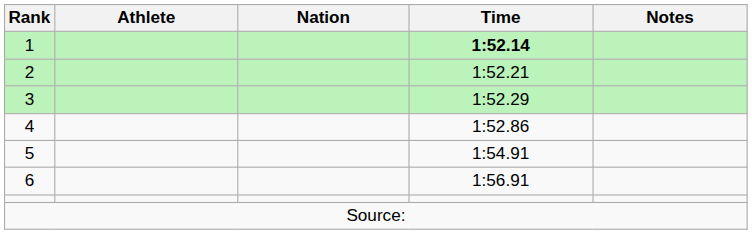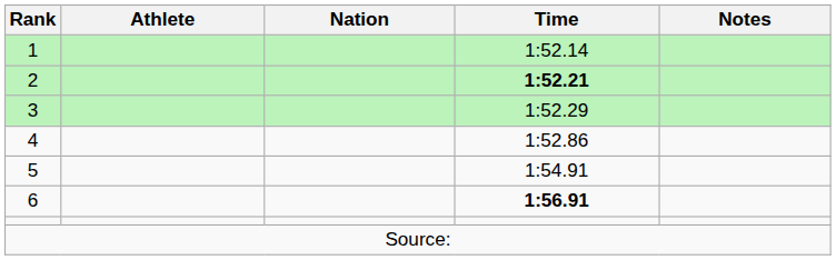1 | Time: bold -> normal
2 | Time: normal -> bold
6 | Time: normal -> bold
